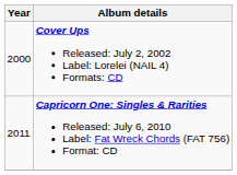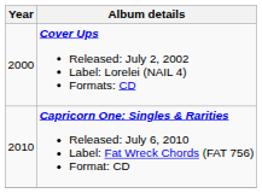row 3 | Year: 2011 -> 2010
